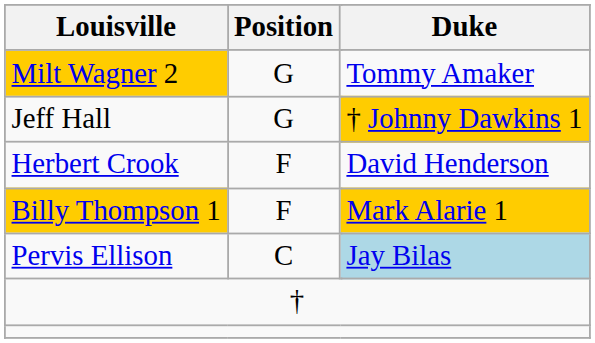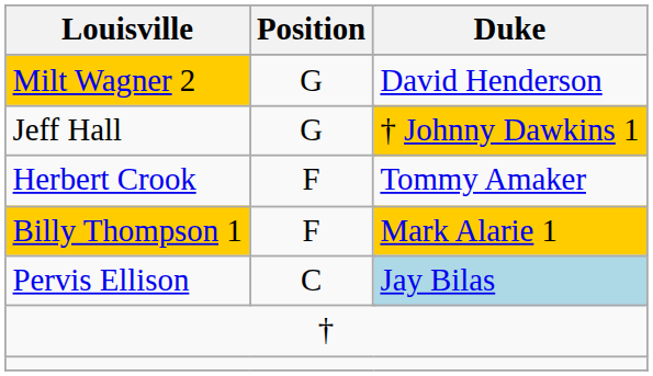Milt Wagner 2 | Duke: Tommy Amaker -> David Henderson
Herbert Crook | Duke: David Henderson -> Tommy Amaker
